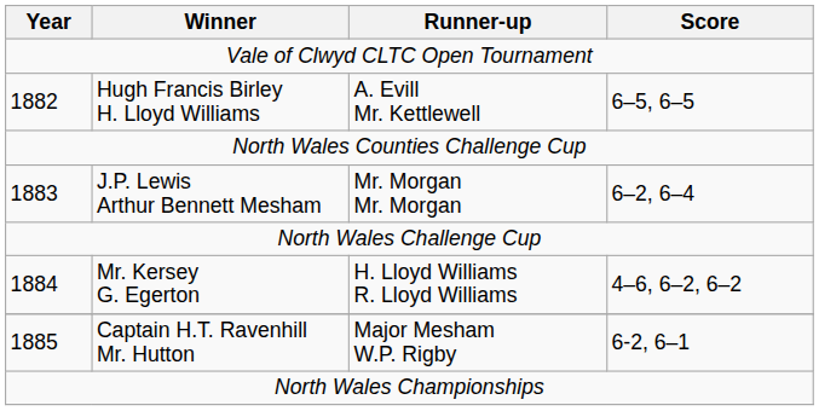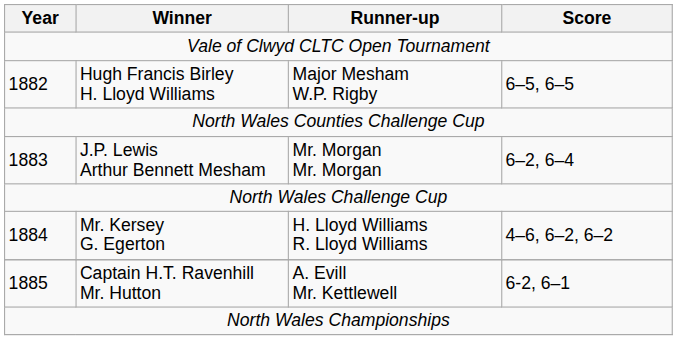1882 | Runner-up: A. Evill Mr. Kettlewell -> Major Mesham W.P. Rigby
1885 | Runner-up: Major Mesham W.P. Rigby -> A. Evill Mr. Kettlewell
